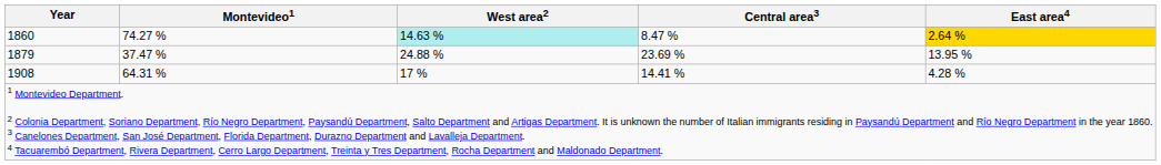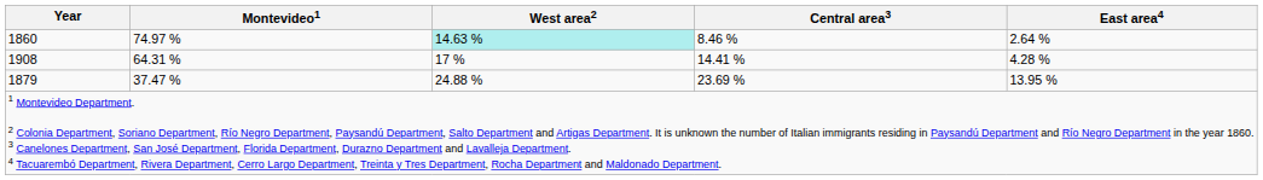1860 | Montevideo1: 74.27 % -> 74.97 %
1860 | Central area3: 8.47 % -> 8.46 %
1860 | East area4: gold background -> no background
rows swapped: 1879 <-> 1908
